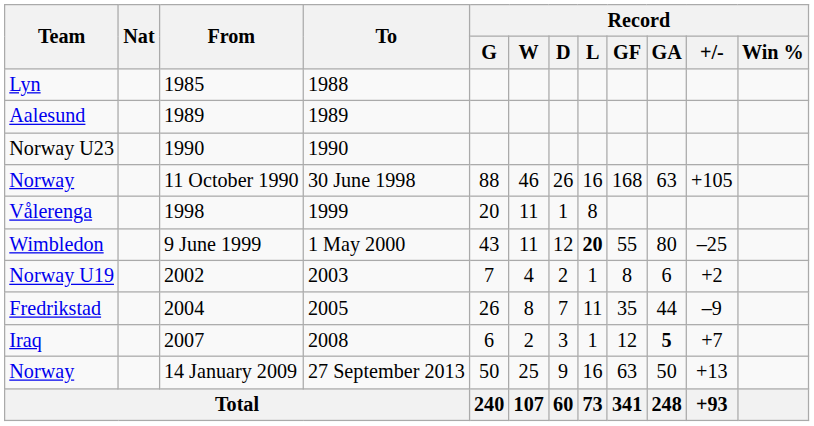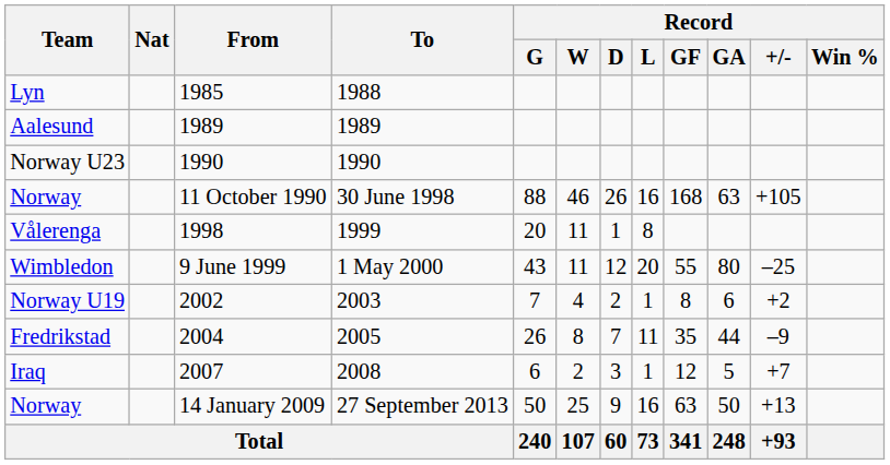Wimbledon | Record / L: bold -> normal
Iraq | Record / GA: bold -> normal
